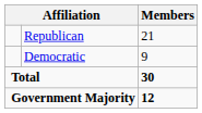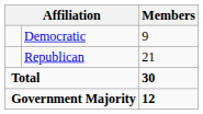rows swapped: Democratic <-> Republican
